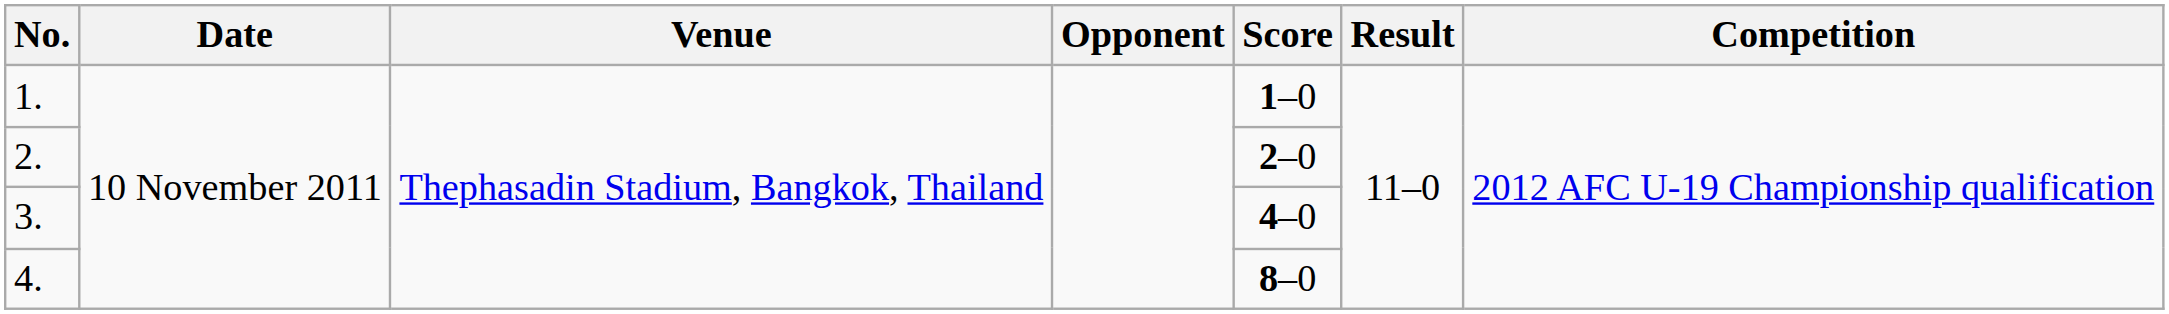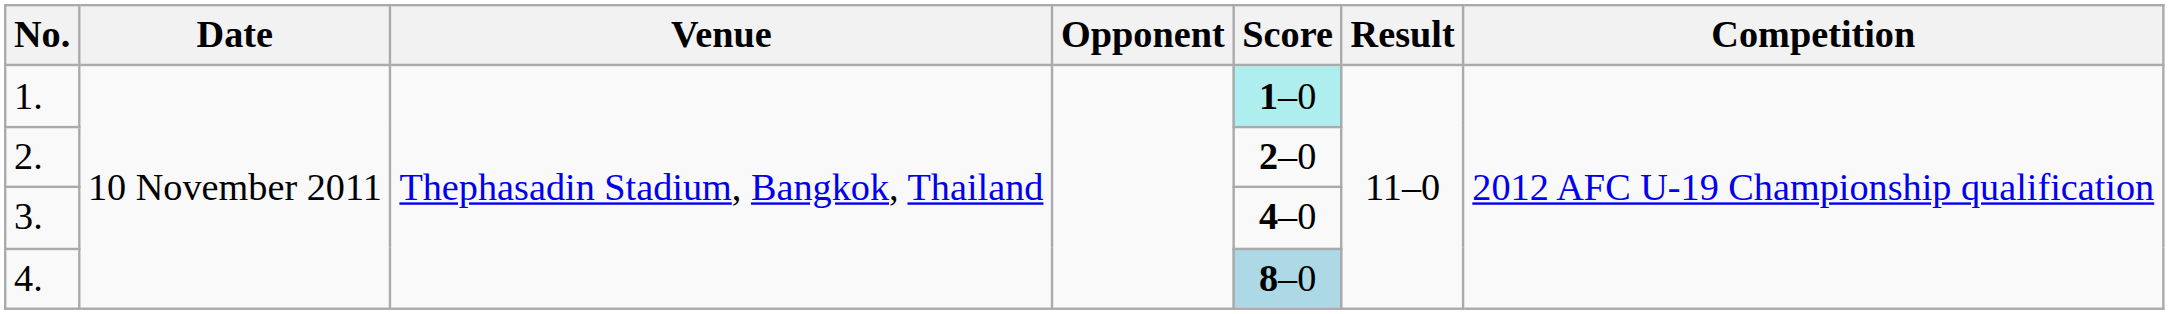1. | Score: no background -> paleturquoise background
4. | Score: no background -> lightblue background
